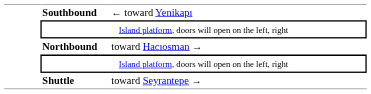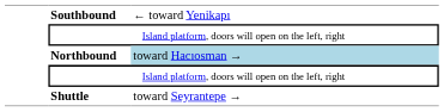Northbound | column 2: no background -> lightblue background
